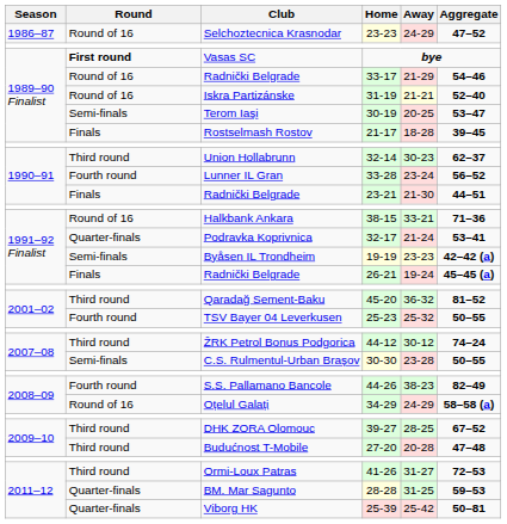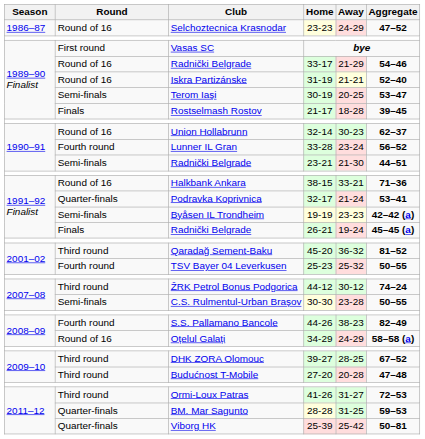bye | Round: bold -> normal
32-14 | Round: Third round -> Round of 16
23-21 | Round: Finals -> Semi-finals
